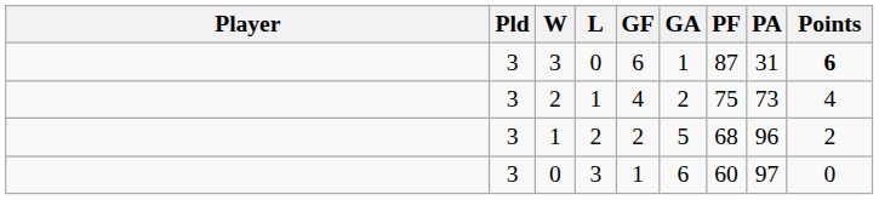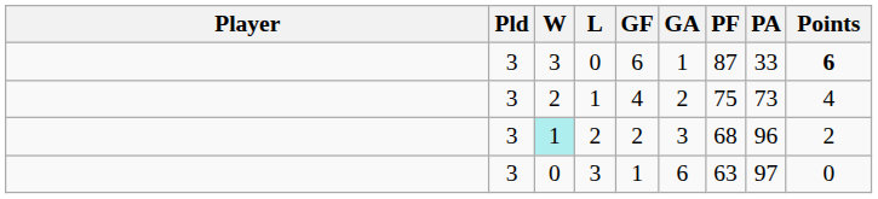row 2 | PA: 31 -> 33
row 4 | W: no background -> paleturquoise background
row 4 | GA: 5 -> 3
row 5 | PF: 60 -> 63
